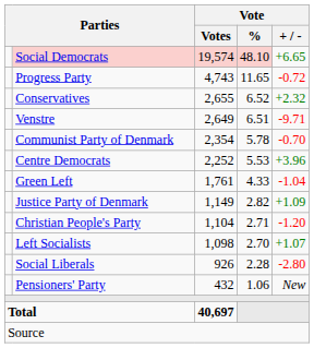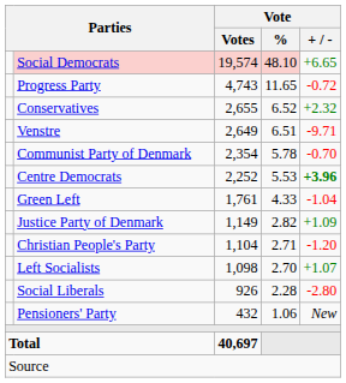Centre Democrats | Vote / + / -: normal -> bold
